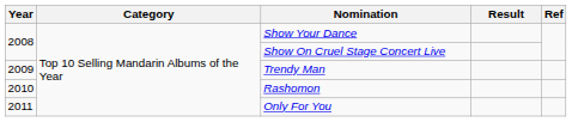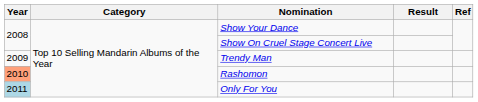Rashomon | Year: no background -> lightsalmon background
Only For You | Year: no background -> lightblue background
